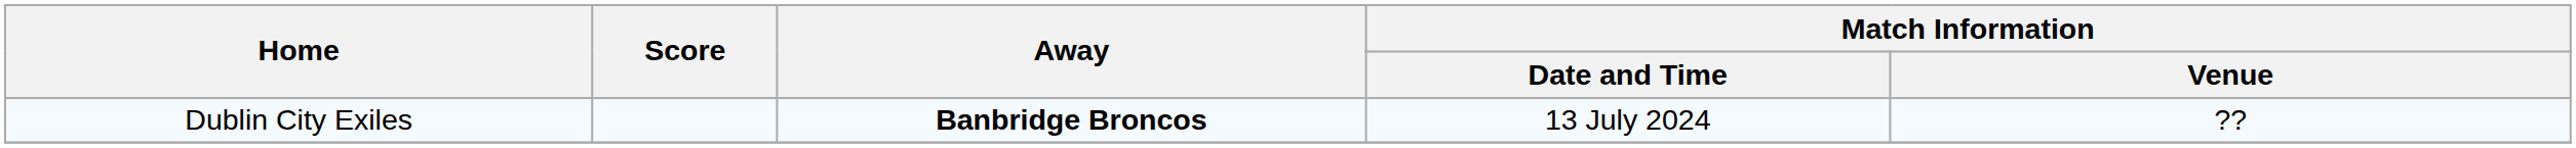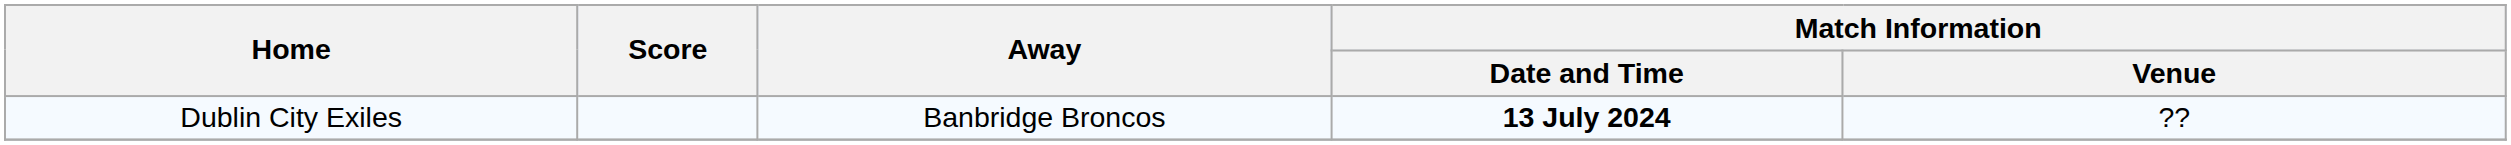Dublin City Exiles | Away: bold -> normal
Dublin City Exiles | Match Information / Date and Time: normal -> bold
